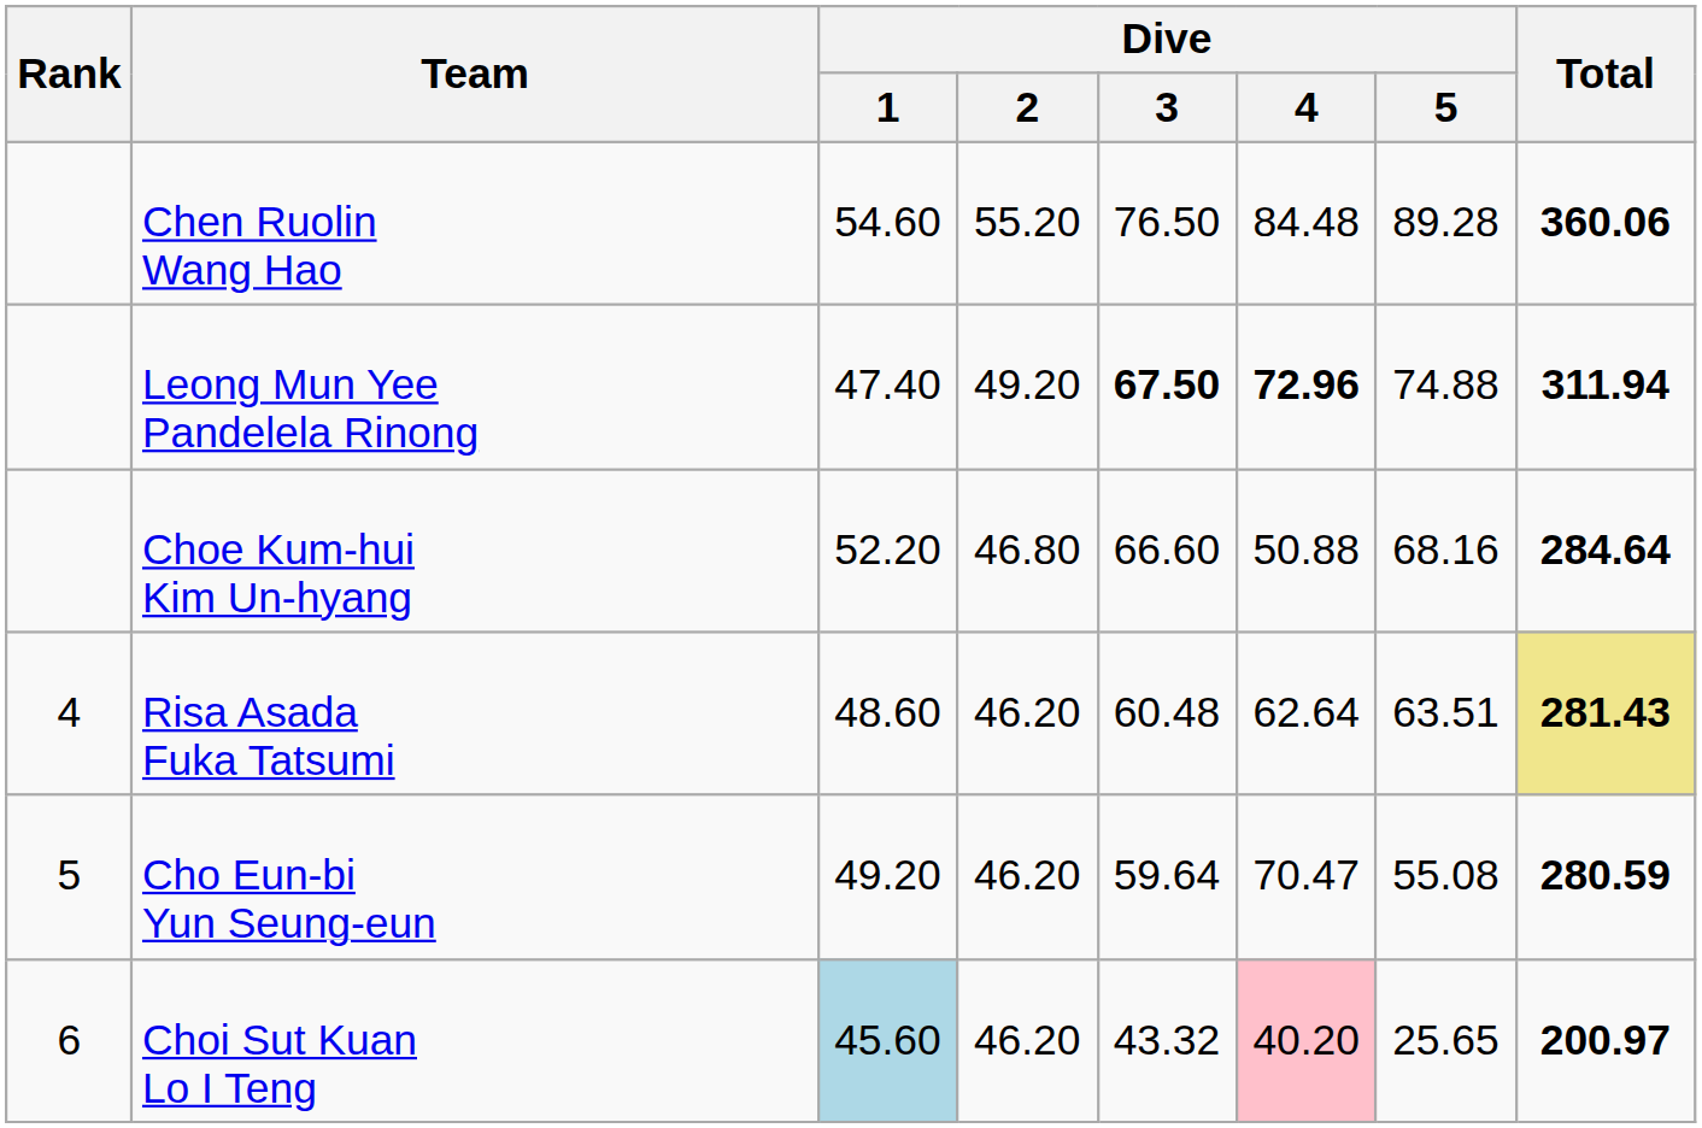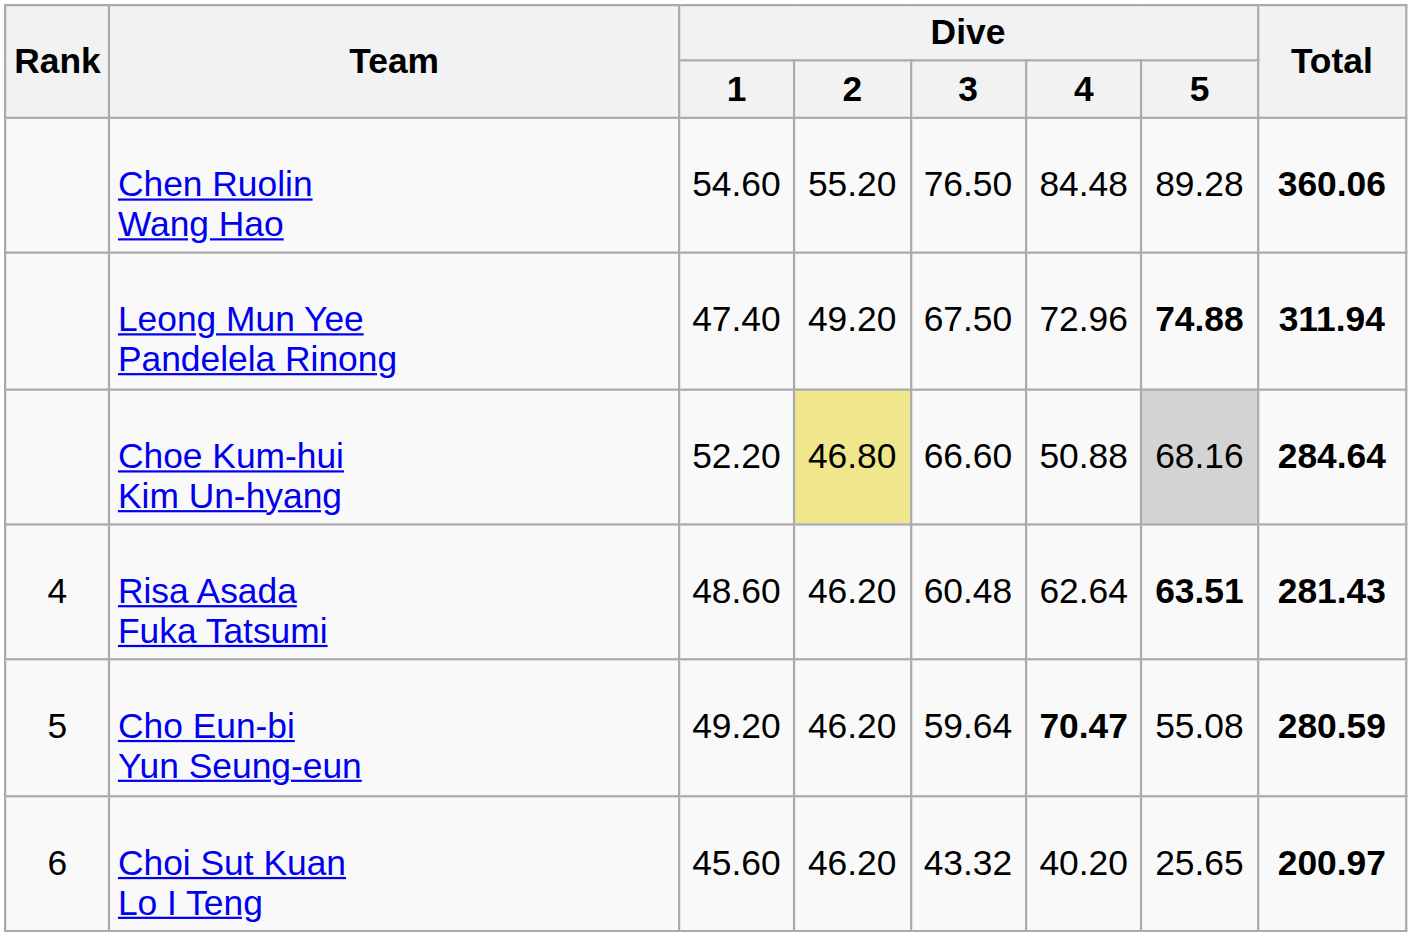Leong Mun Yee Pandelela Rinong | Dive / 3: bold -> normal
Leong Mun Yee Pandelela Rinong | Dive / 4: bold -> normal
Leong Mun Yee Pandelela Rinong | Dive / 5: normal -> bold
Choe Kum-hui Kim Un-hyang | Dive / 2: no background -> khaki background
Choe Kum-hui Kim Un-hyang | Dive / 5: no background -> lightgrey background
Risa Asada Fuka Tatsumi | Dive / 5: normal -> bold
Risa Asada Fuka Tatsumi | Total: khaki background -> no background
Cho Eun-bi Yun Seung-eun | Dive / 4: normal -> bold
Choi Sut Kuan Lo I Teng | Dive / 1: lightblue background -> no background
Choi Sut Kuan Lo I Teng | Dive / 4: pink background -> no background
